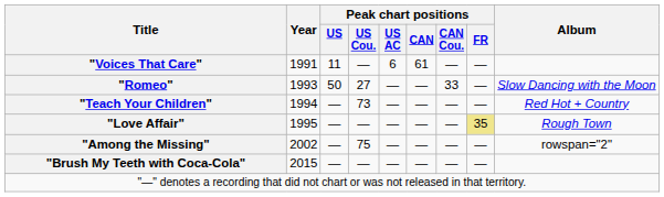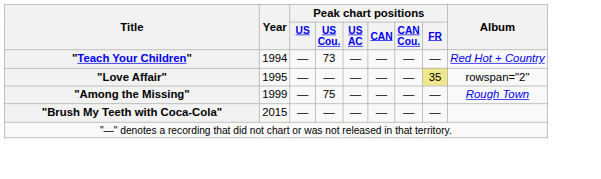- row: "Voices That Care" | 1991 | 11 | — | 6 | 61 | — | —
- row: "Romeo" | 1993 | 50 | 27 | — | — | 33 | — | Slow Dancing with the Moon
"Love Affair" | Album: Rough Town -> rowspan="2"
"Among the Missing" | Year: 2002 -> 1999
"Among the Missing" | Album: rowspan="2" -> Rough Town
